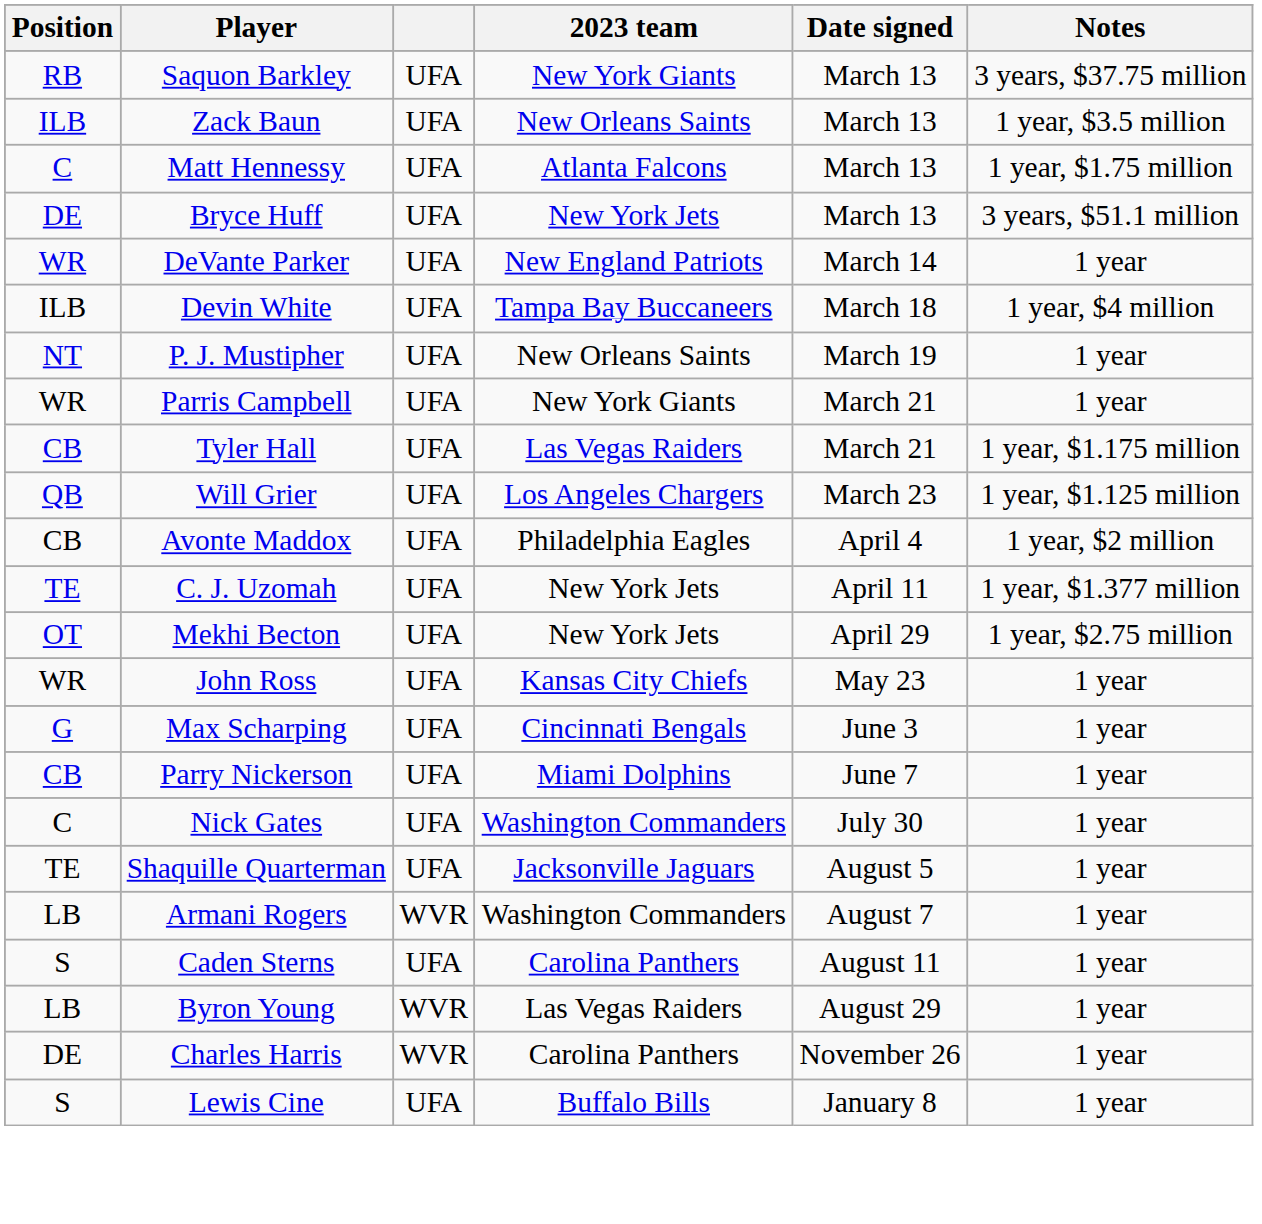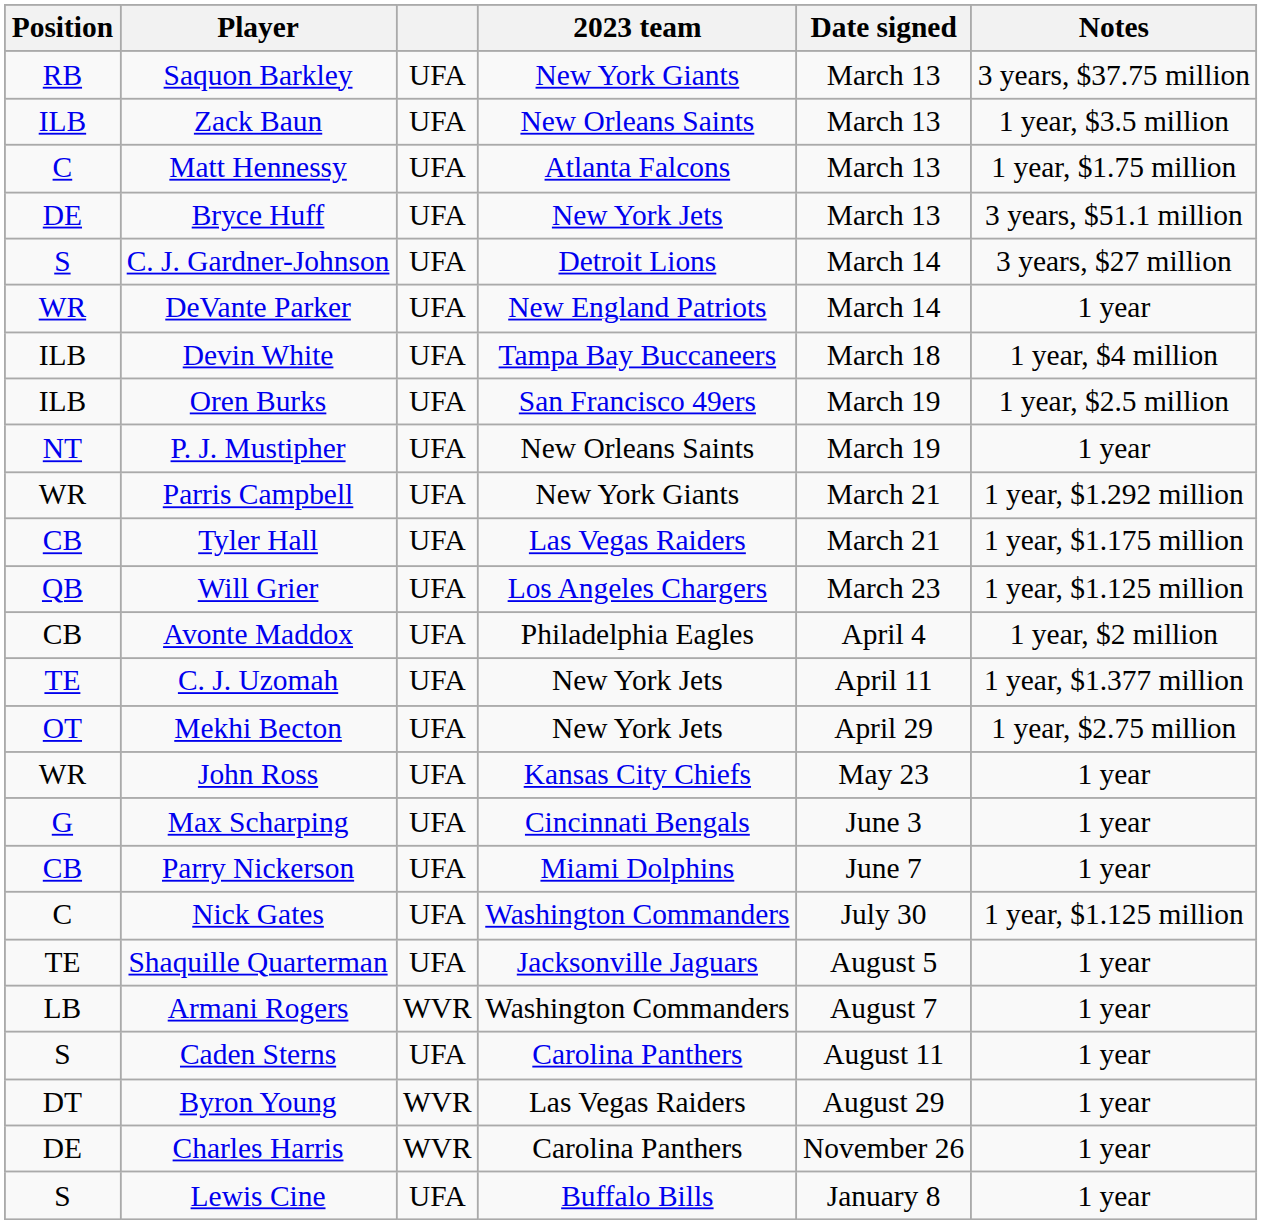+ row: S | C. J. Gardner-Johnson | UFA | Detroit Lions | March 14 | 3 years, $27 million
+ row: ILB | Oren Burks | UFA | San Francisco 49ers | March 19 | 1 year, $2.5 million
Parris Campbell | Notes: 1 year -> 1 year, $1.292 million
Nick Gates | Notes: 1 year -> 1 year, $1.125 million
Byron Young | Position: LB -> DT
